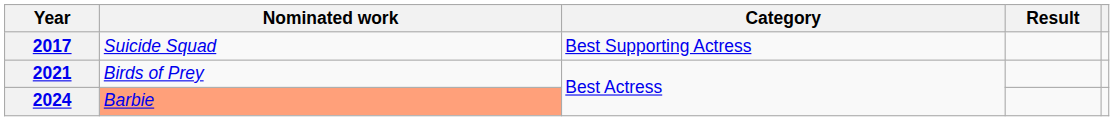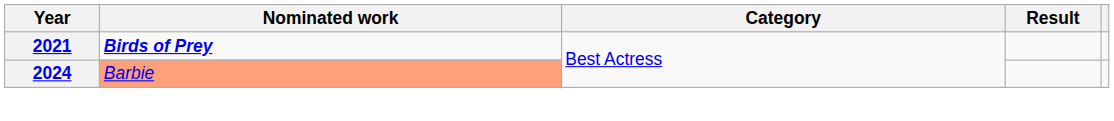- row: 2017 | Suicide Squad | Best Supporting Actress
2021 | Nominated work: normal -> bold
